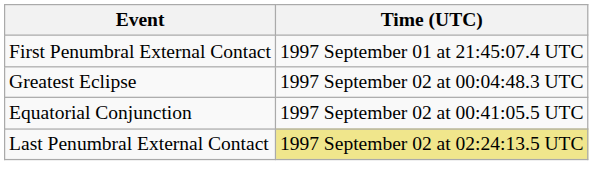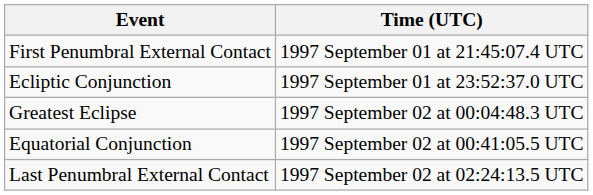+ row: Ecliptic Conjunction | 1997 September 01 at 23:52:37.0 UTC
Last Penumbral External Contact | Time (UTC): khaki background -> no background
